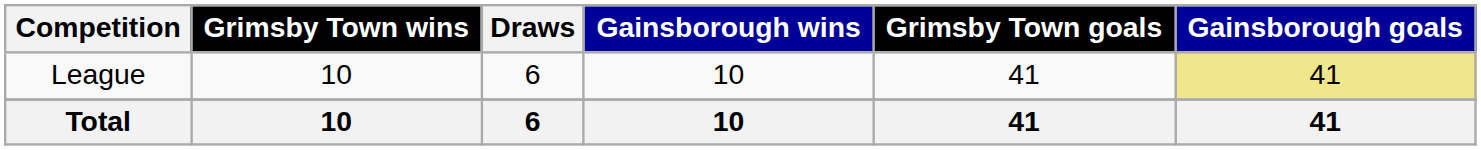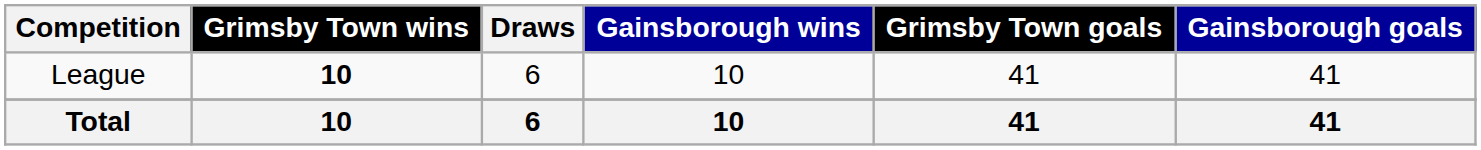League | Grimsby Town wins: normal -> bold
League | Gainsborough goals: khaki background -> no background
